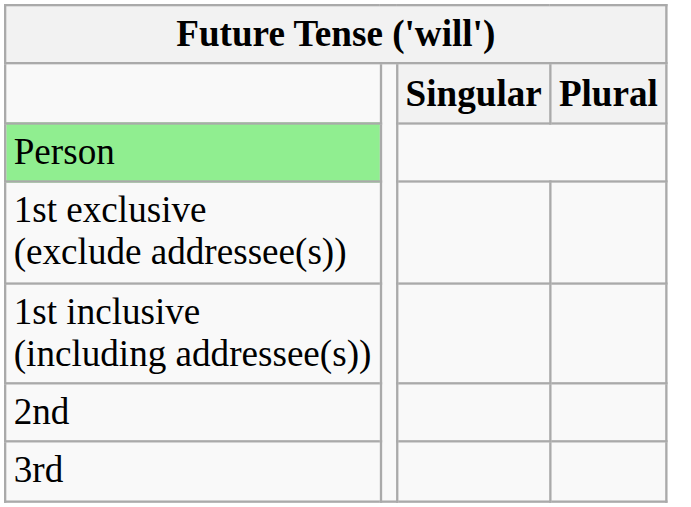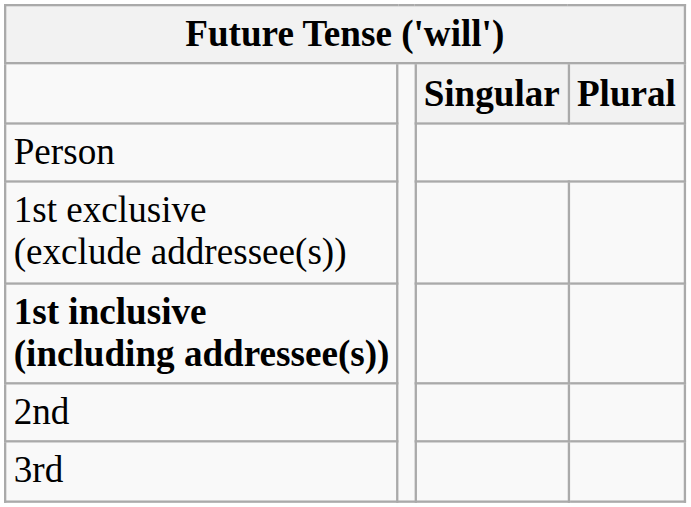Person | column 1: lightgreen background -> no background
1st inclusive (including addressee(s)) | column 1: normal -> bold
